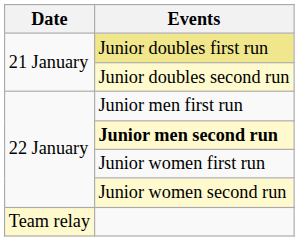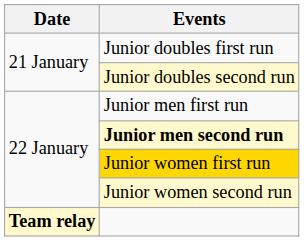row 2 | Events: khaki background -> no background
row 6 | Events: no background -> gold background
row 8 | Date: normal -> bold
